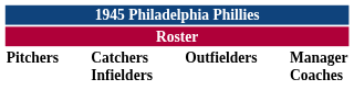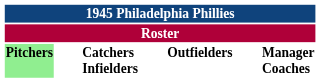Pitchers | column 1: no background -> lightgreen background
